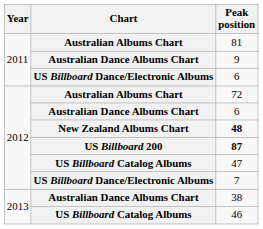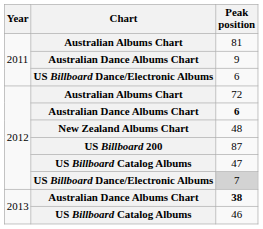Australian Dance Albums Chart / 6 | Peak position: normal -> bold
48 | Peak position: bold -> normal
87 | Peak position: bold -> normal
7 | Peak position: no background -> lightgrey background
38 | Peak position: normal -> bold
